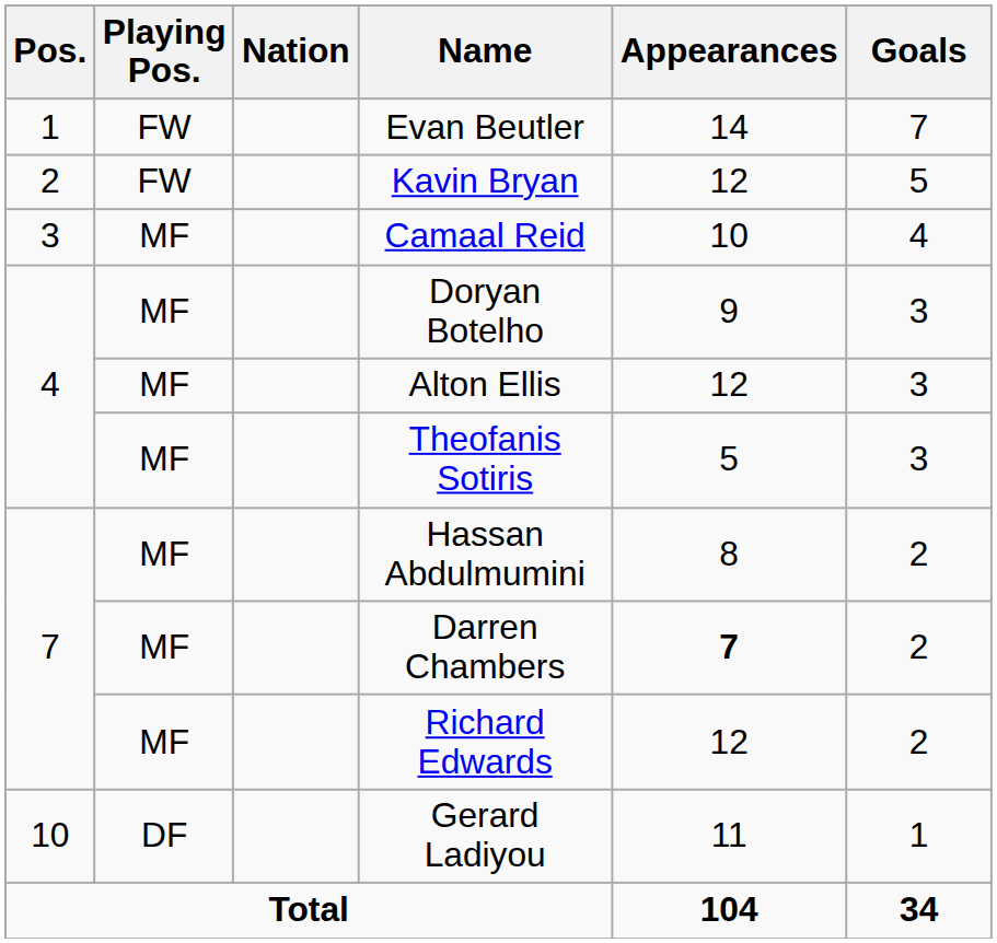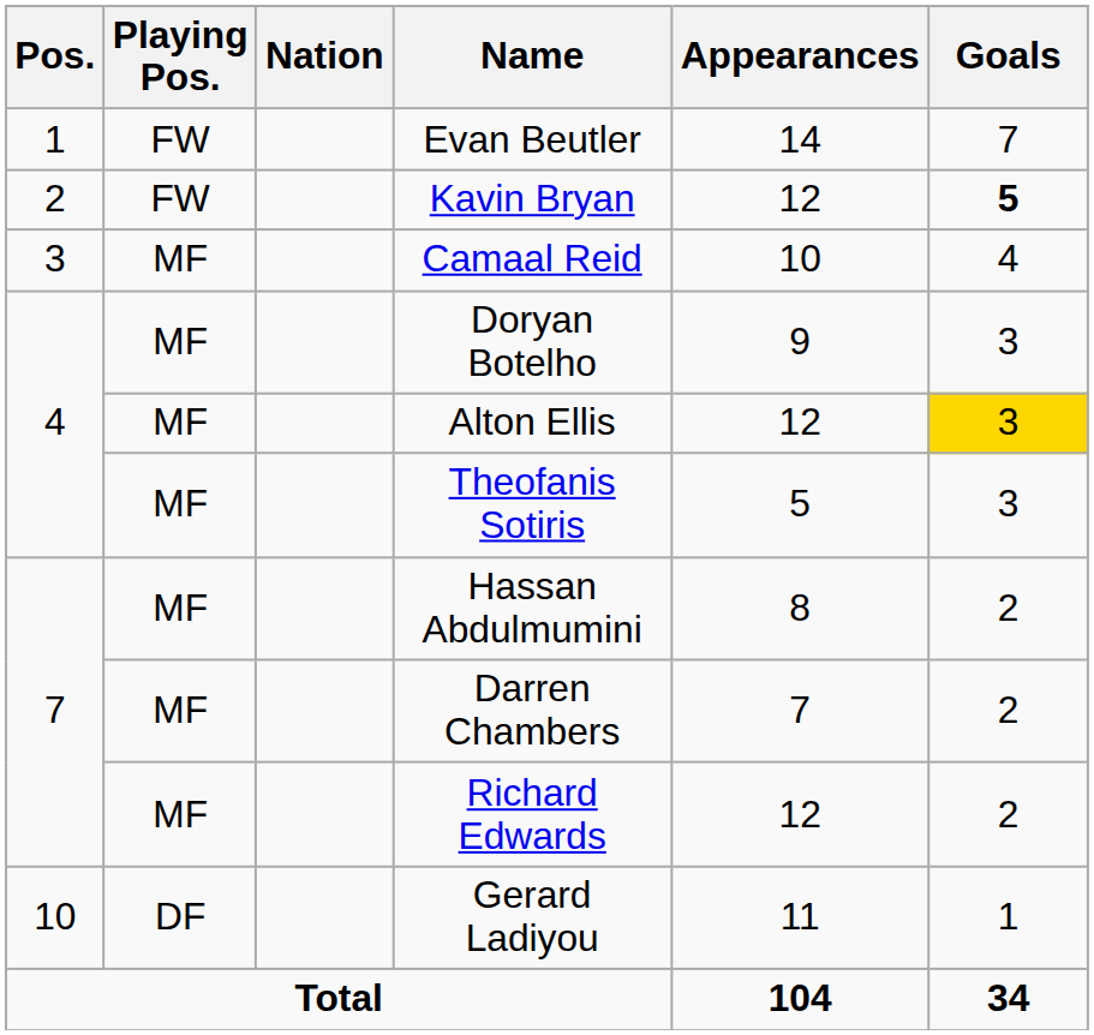Kavin Bryan | Goals: normal -> bold
Alton Ellis | Goals: no background -> gold background
Darren Chambers | Appearances: bold -> normal
